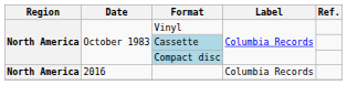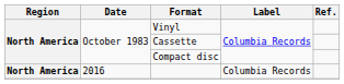Cassette | Format: lightblue background -> no background
Compact disc | Format: lightblue background -> no background
